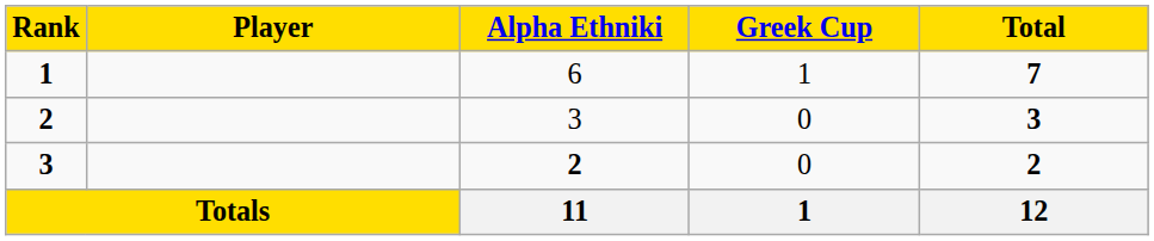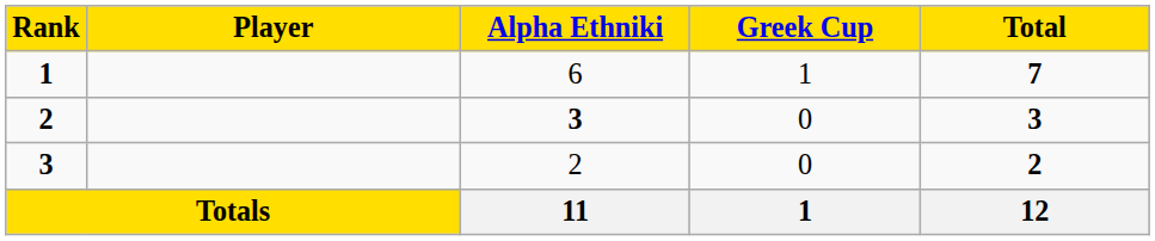row 3 | Alpha Ethniki: normal -> bold
row 4 | Alpha Ethniki: bold -> normal
